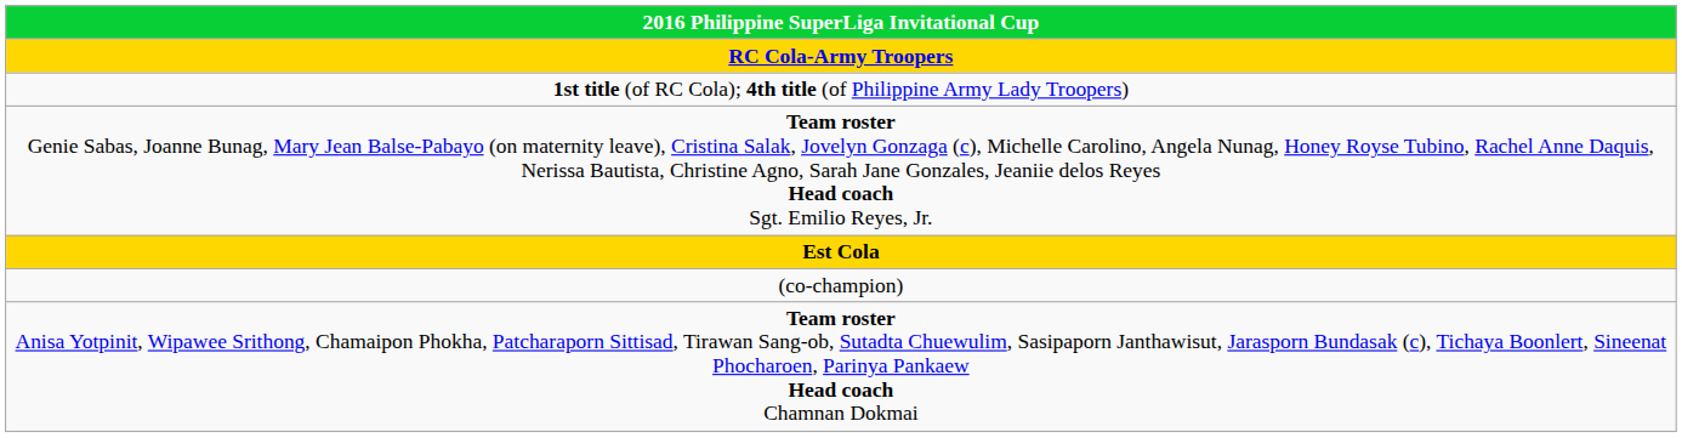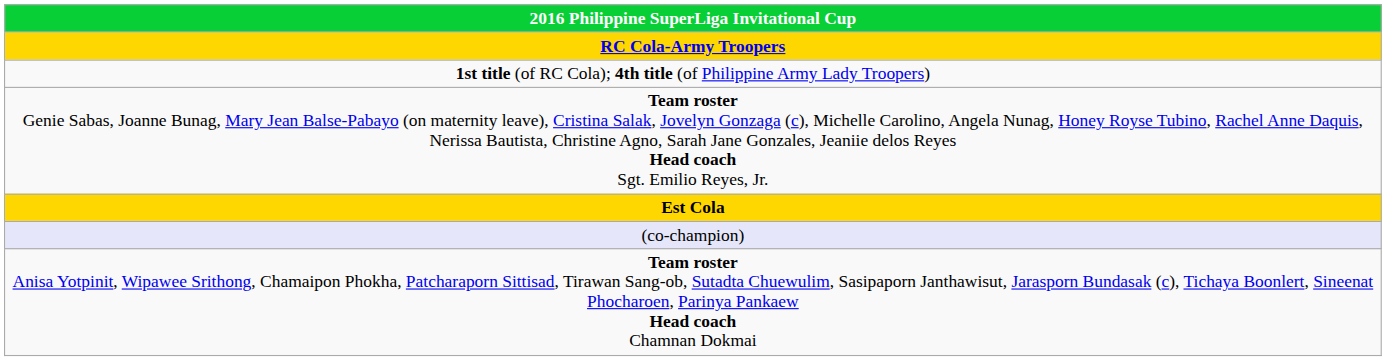row 6 | column 1: no background -> lavender background
